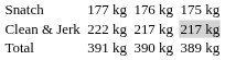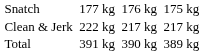Clean & Jerk | column 4: lightgrey background -> no background
